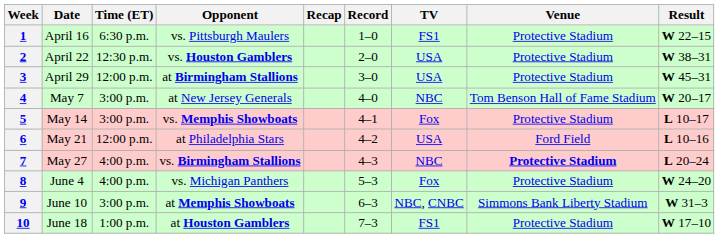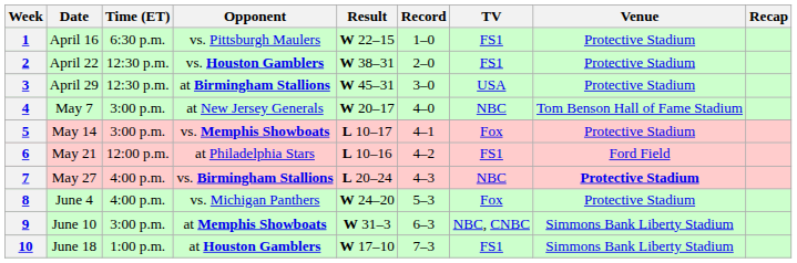columns swapped: Result <-> Recap
2 | TV: USA -> FS1
3 | Time (ET): 12:00 p.m. -> 12:30 p.m.
6 | TV: USA -> FS1
10 | Venue: Protective Stadium -> Simmons Bank Liberty Stadium
